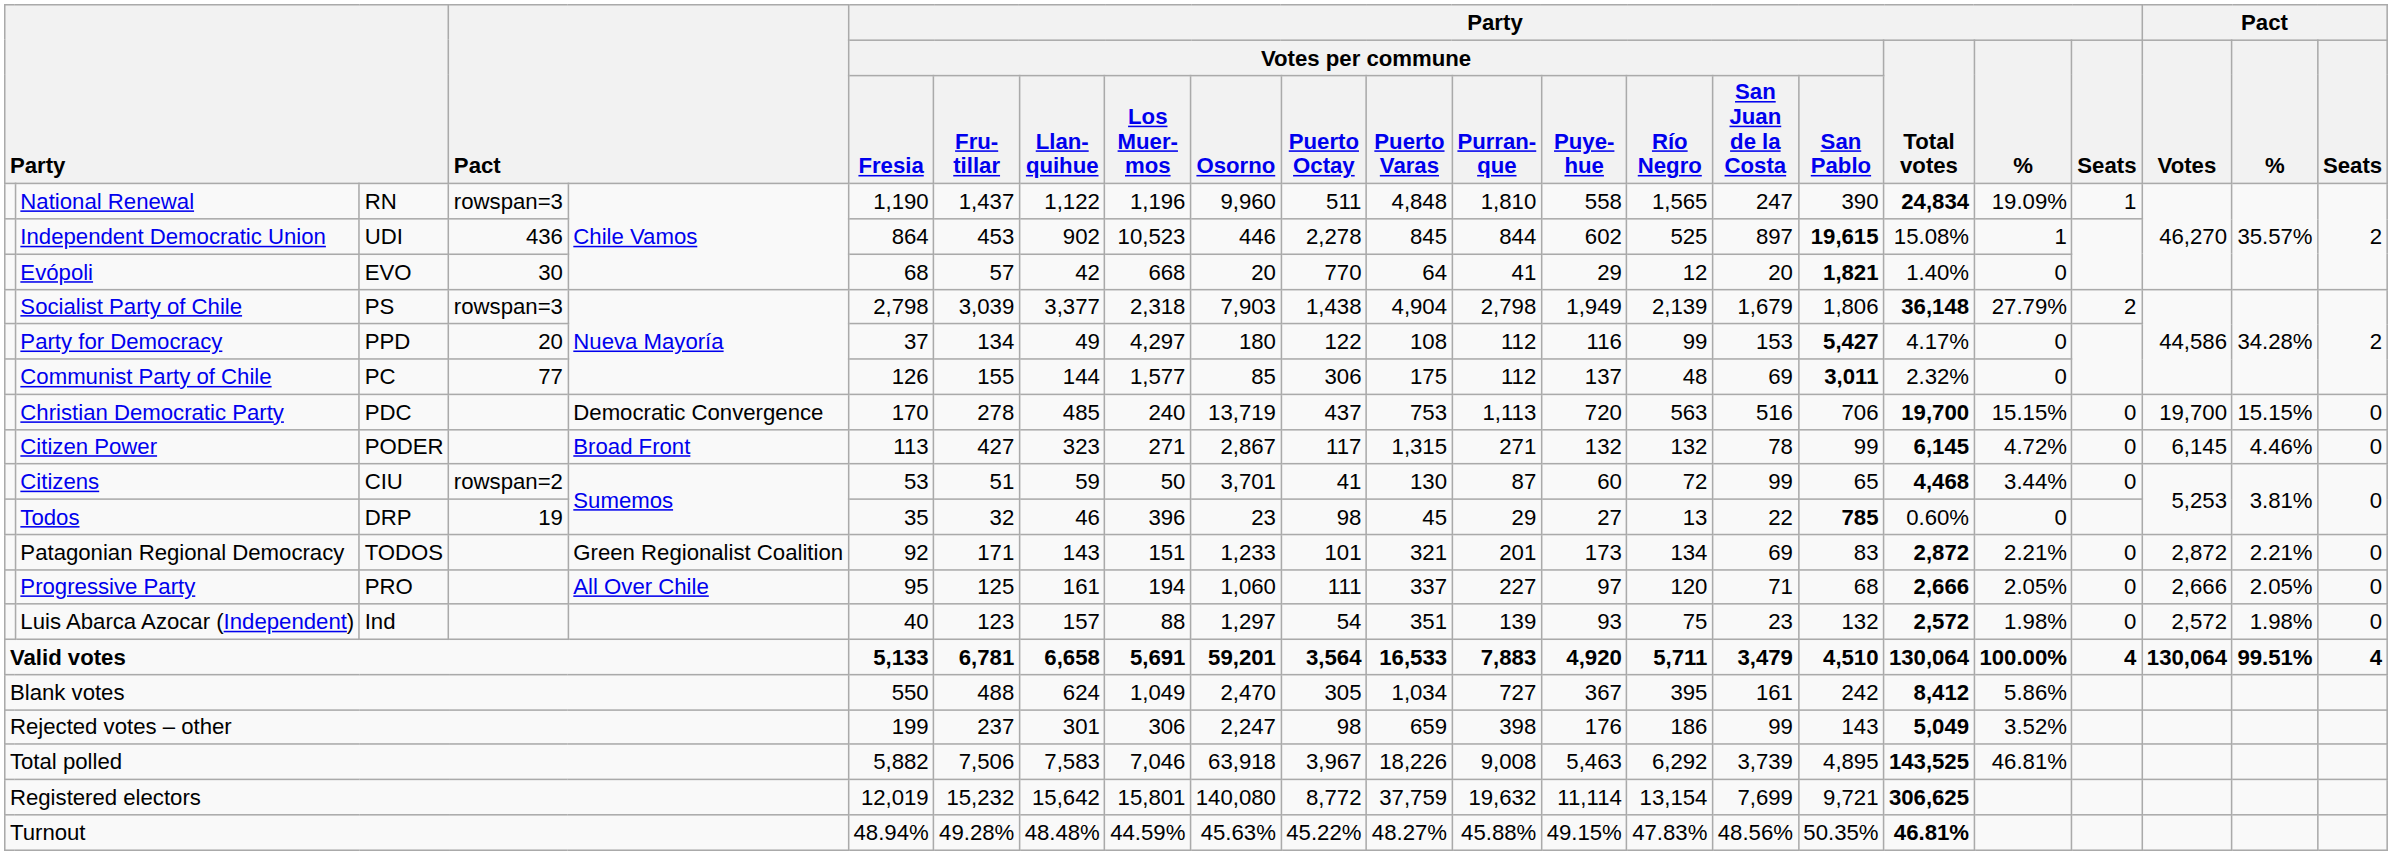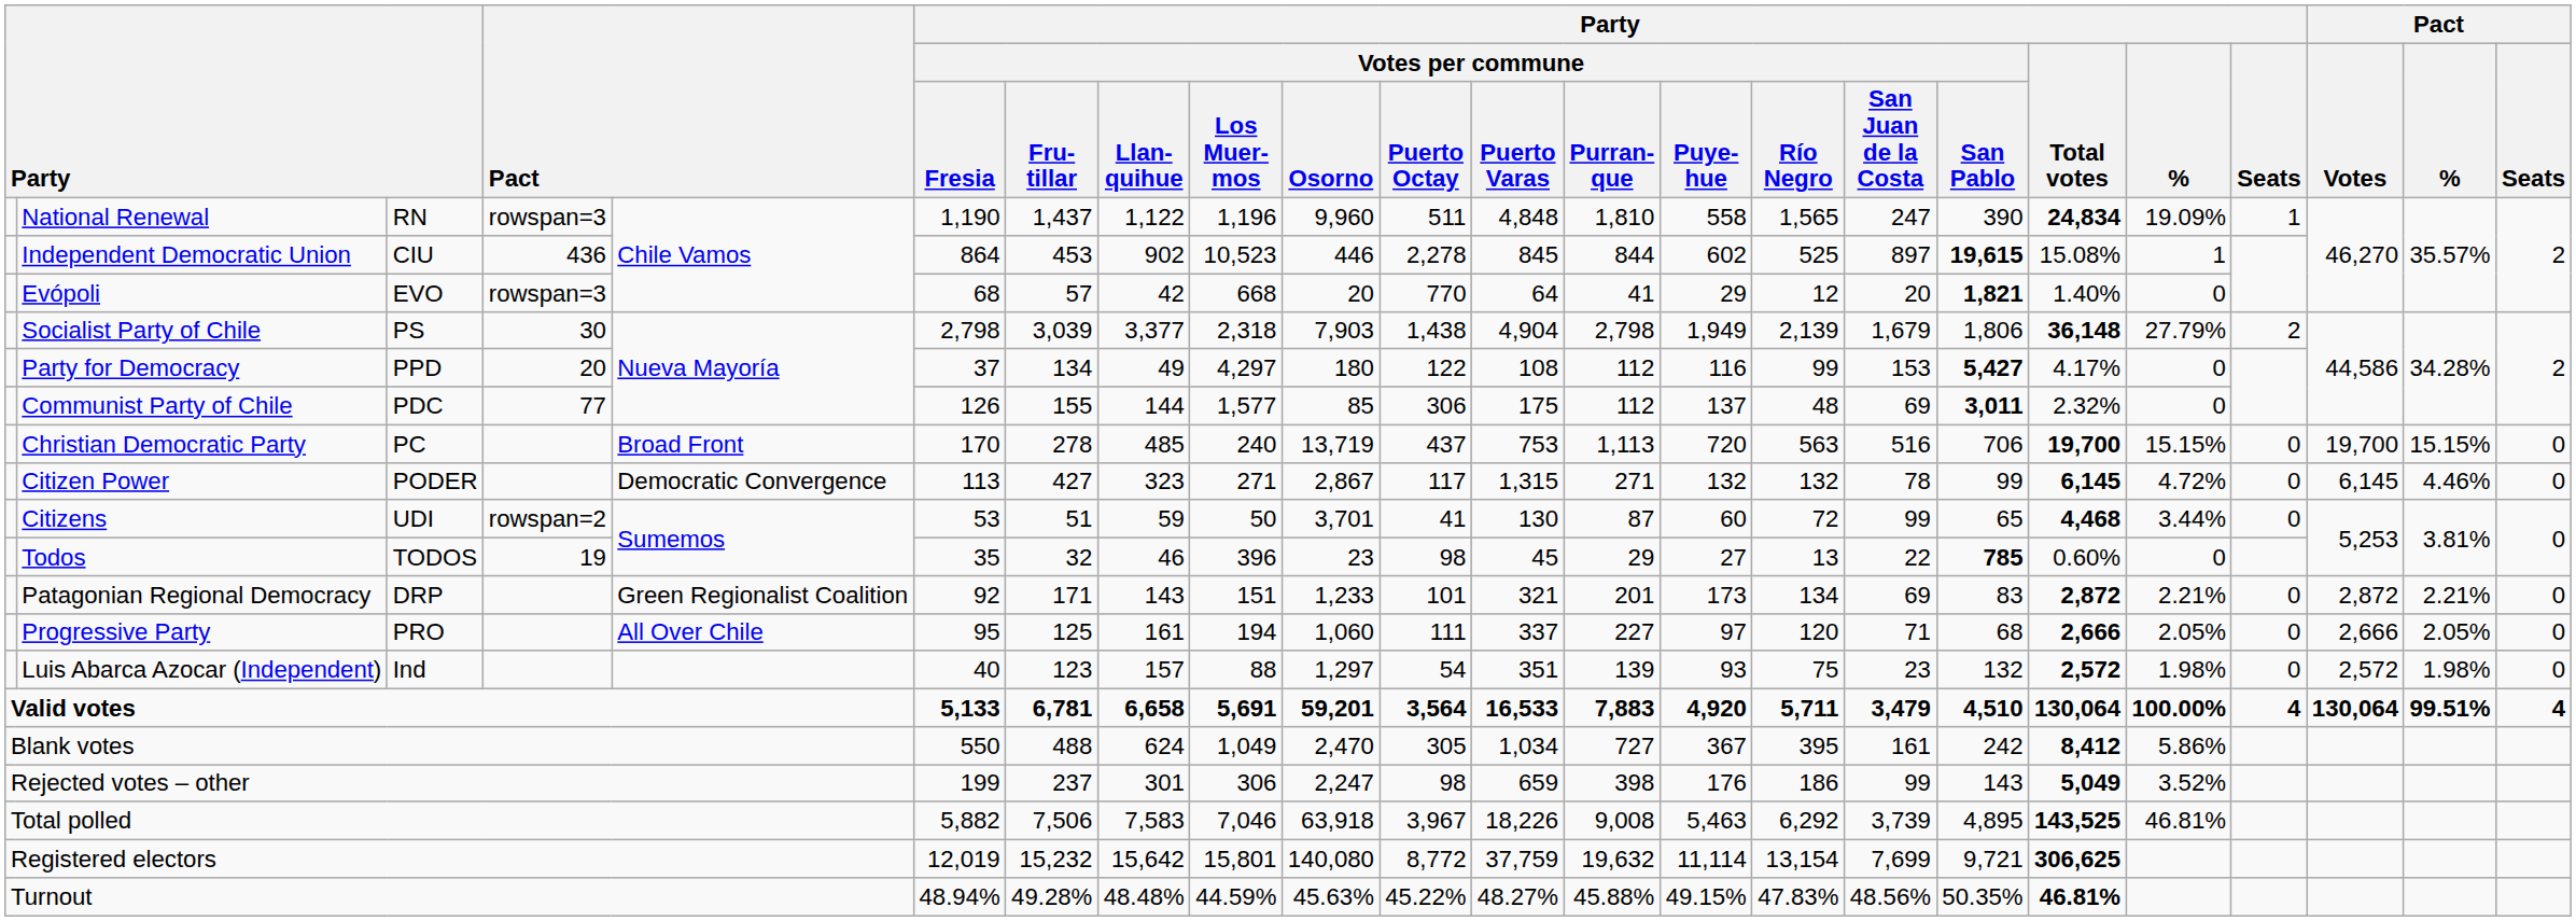Independent Democratic Union | column 3: UDI -> CIU
Evópoli | column 4: 30 -> rowspan=3
Socialist Party of Chile | column 4: rowspan=3 -> 30
Communist Party of Chile | column 3: PC -> PDC
Christian Democratic Party | column 3: PDC -> PC
Christian Democratic Party | column 5: Democratic Convergence -> Broad Front
Citizen Power | column 5: Broad Front -> Democratic Convergence
Citizens | column 3: CIU -> UDI
Todos | column 3: DRP -> TODOS
Patagonian Regional Democracy | column 3: TODOS -> DRP
